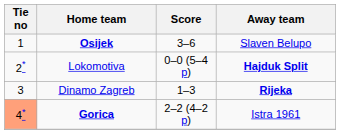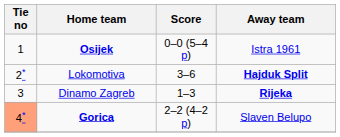Osijek | Score: 3–6 -> 0–0 (5–4 p)
Osijek | Away team: Slaven Belupo -> Istra 1961
Lokomotiva | Score: 0–0 (5–4 p) -> 3–6
Gorica | Away team: Istra 1961 -> Slaven Belupo
